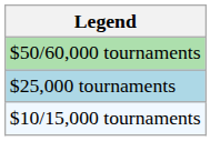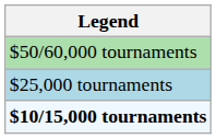row 4 | column 1: normal -> bold
